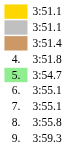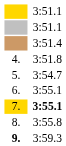5. | column 1: lightgreen background -> no background
7. | column 1: no background -> gold background
7. | column 2: normal -> bold
9. | column 1: normal -> bold
